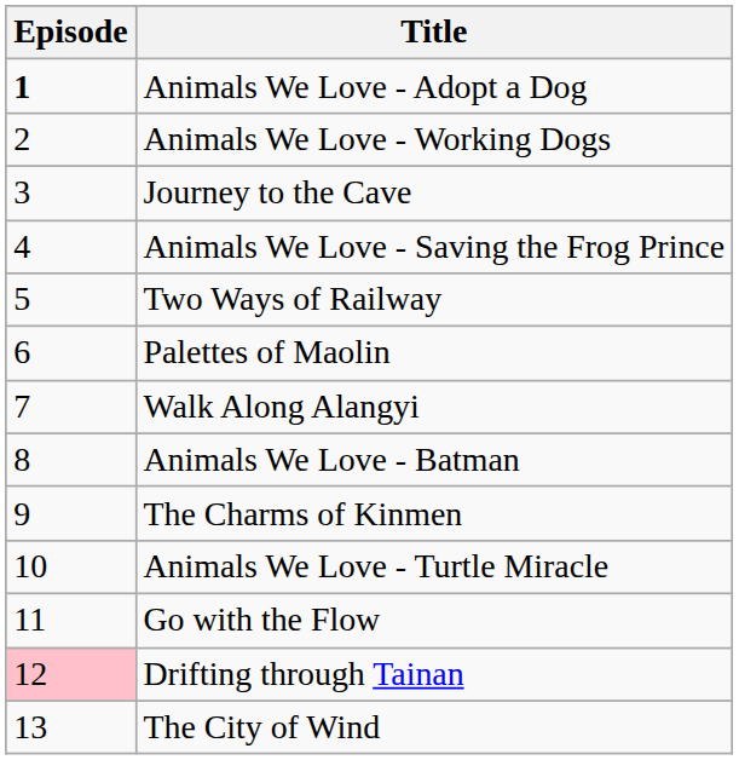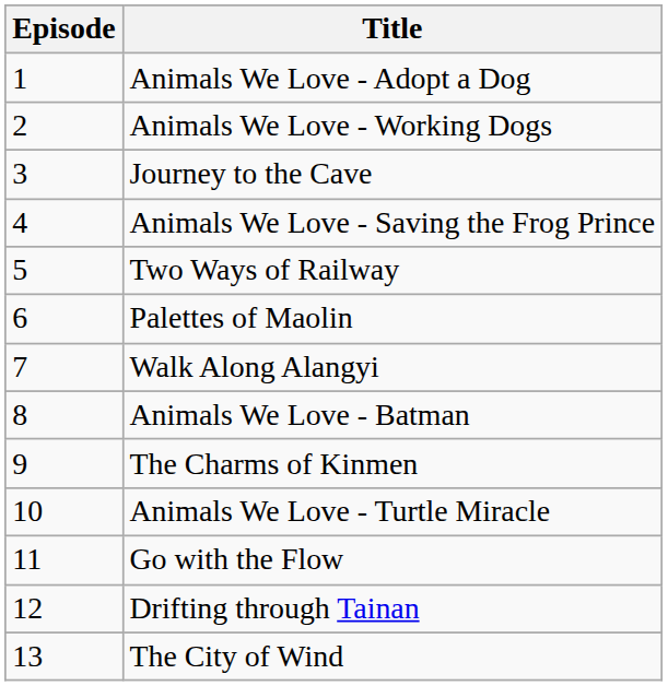Animals We Love - Adopt a Dog | Episode: bold -> normal
Drifting through Tainan | Episode: pink background -> no background
